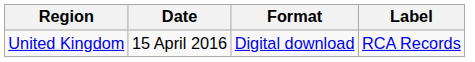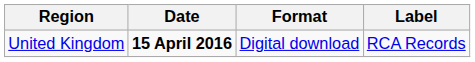United Kingdom | Date: normal -> bold
